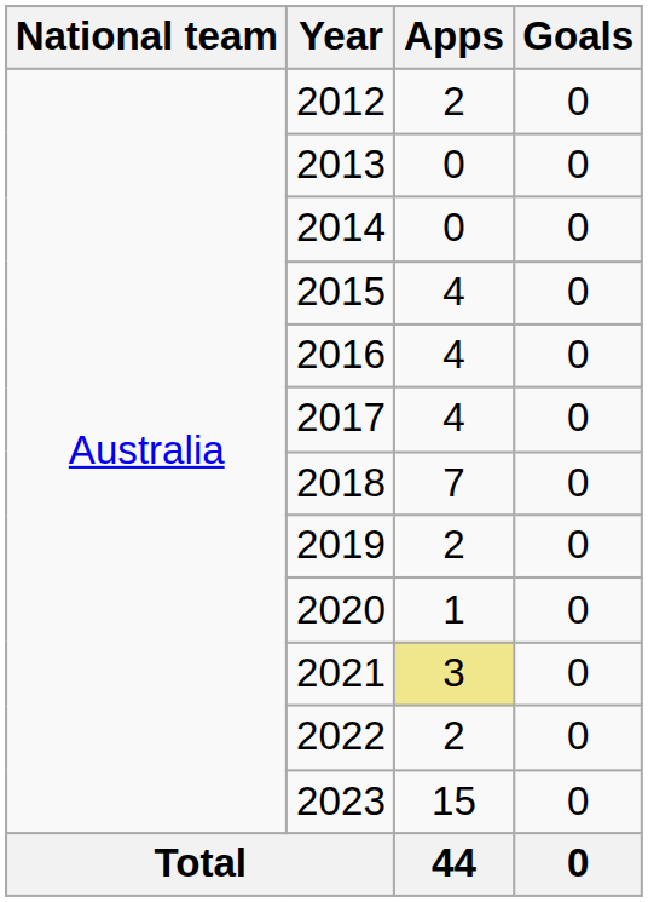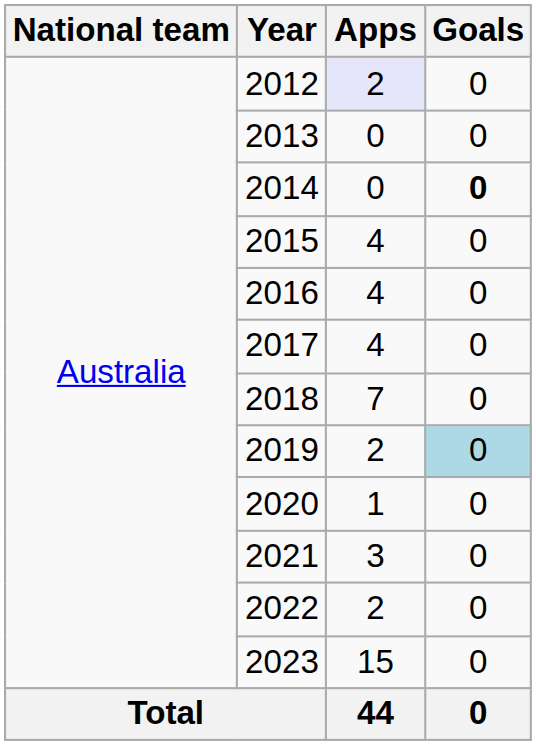2012 | Apps: no background -> lavender background
2014 | Goals: normal -> bold
2019 | Goals: no background -> lightblue background
2021 | Apps: khaki background -> no background
